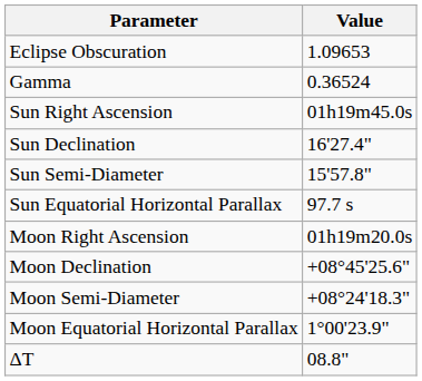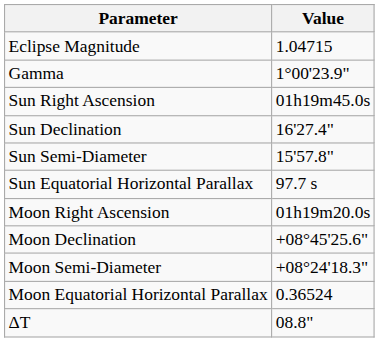+ row: Eclipse Magnitude | 1.04715
- row: Eclipse Obscuration | 1.09653
Gamma | Value: 0.36524 -> 1°00'23.9"
Moon Equatorial Horizontal Parallax | Value: 1°00'23.9" -> 0.36524
